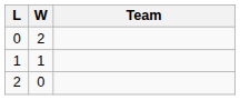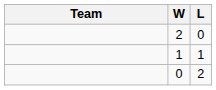columns swapped: Team <-> L
